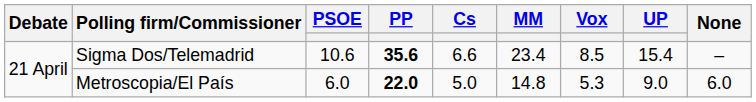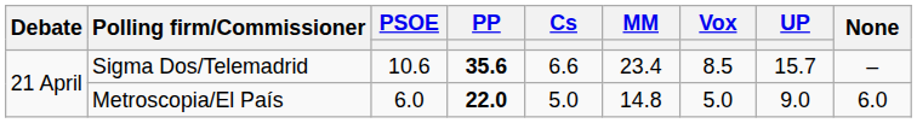Sigma Dos/Telemadrid | UP: 15.4 -> 15.7
Metroscopia/El País | Vox: 5.3 -> 5.0
